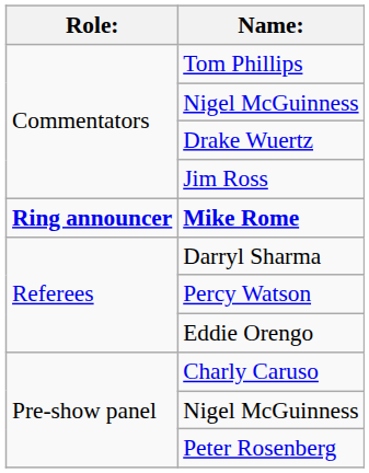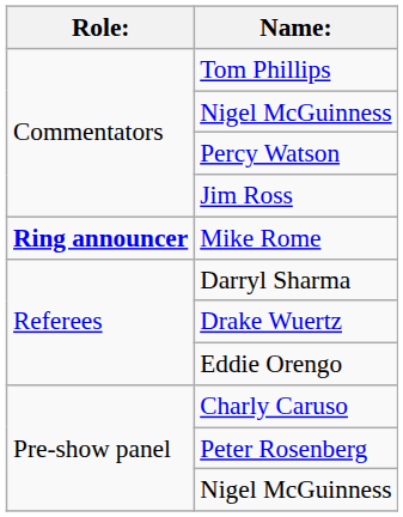row 4 | Name:: Drake Wuertz -> Percy Watson
row 6 | Name:: bold -> normal
row 8 | Name:: Percy Watson -> Drake Wuertz
row 11 | Name:: Nigel McGuinness -> Peter Rosenberg
row 12 | Name:: Peter Rosenberg -> Nigel McGuinness
